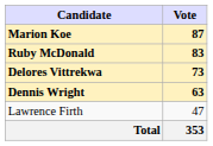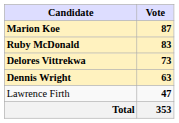Lawrence Firth | Vote: normal -> bold
